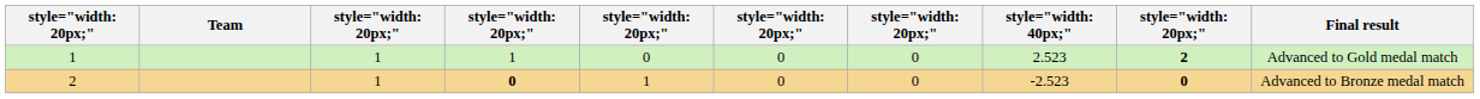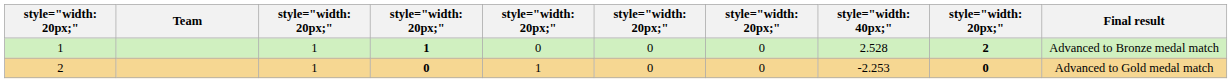row 2 | column 4: normal -> bold
row 2 | column 8: 2.523 -> 2.528
row 2 | Final result: Advanced to Gold medal match -> Advanced to Bronze medal match
row 3 | column 8: -2.523 -> -2.253
row 3 | Final result: Advanced to Bronze medal match -> Advanced to Gold medal match
